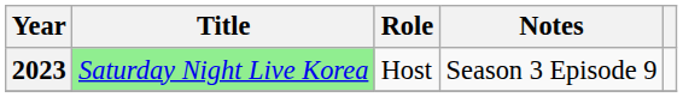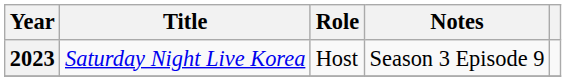2023 | Title: lightgreen background -> no background
